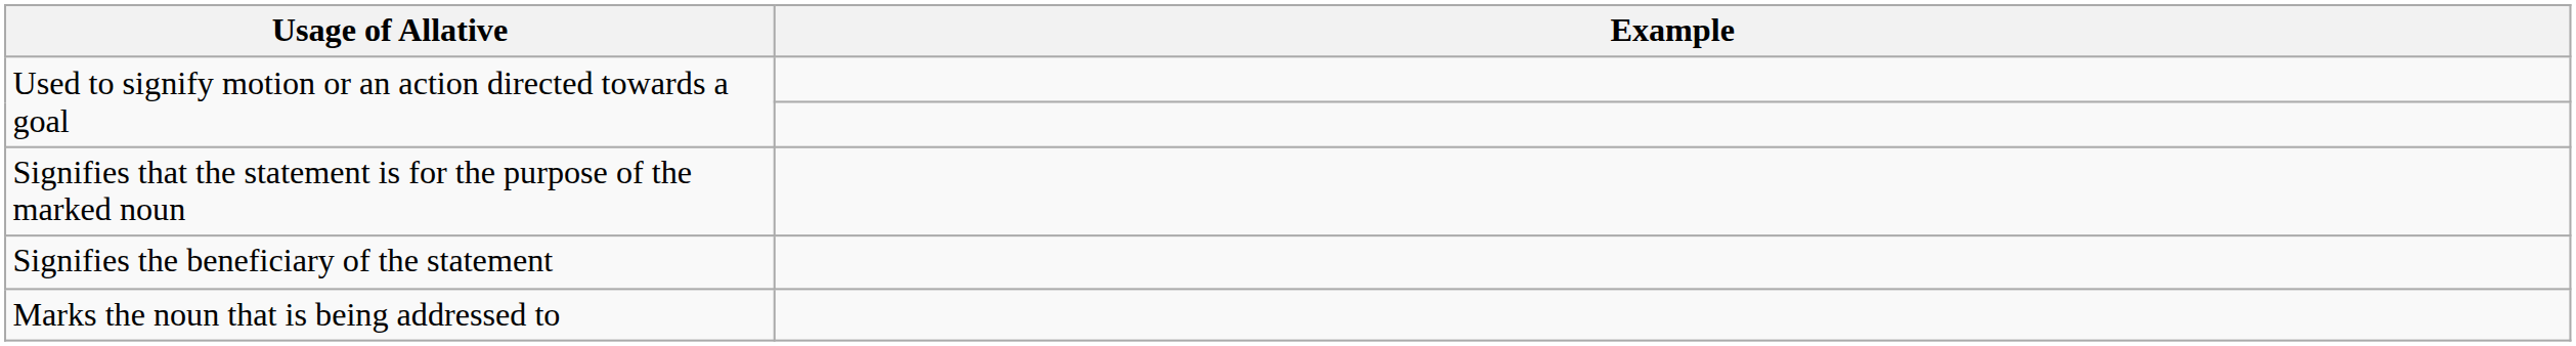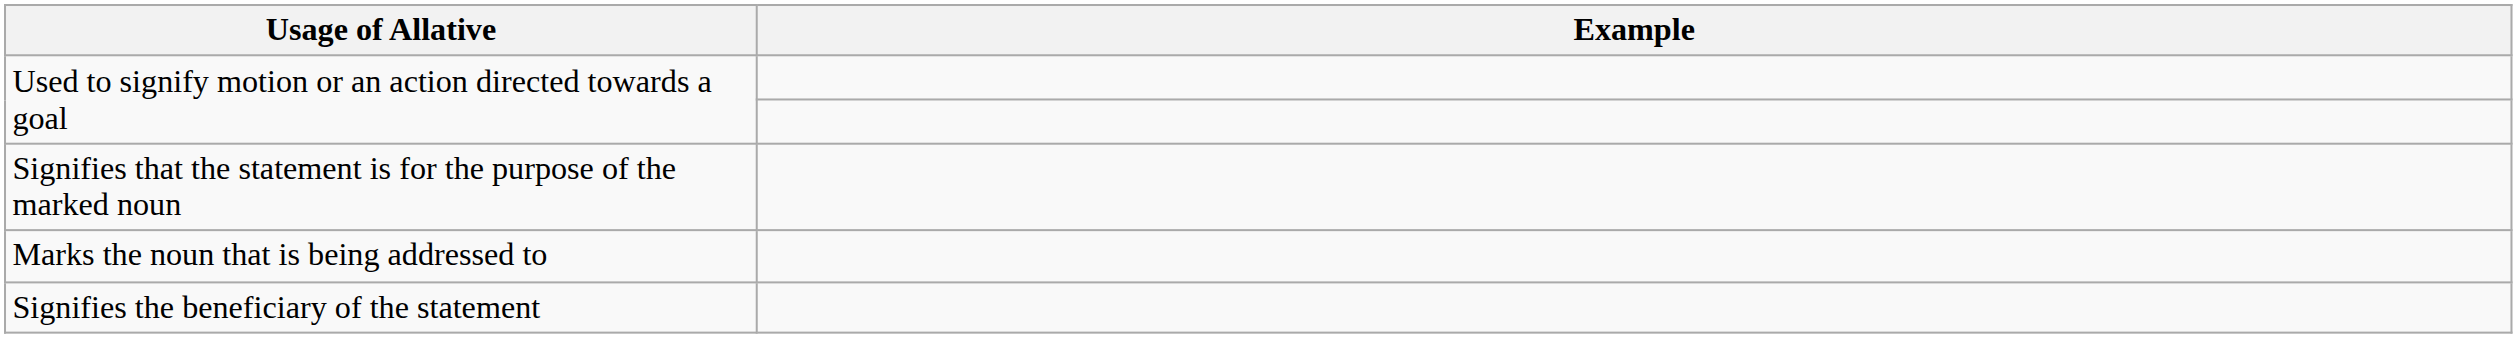row 5 | Usage of Allative: Signifies the beneficiary of the statement -> Marks the noun that is being addressed to
row 6 | Usage of Allative: Marks the noun that is being addressed to -> Signifies the beneficiary of the statement
